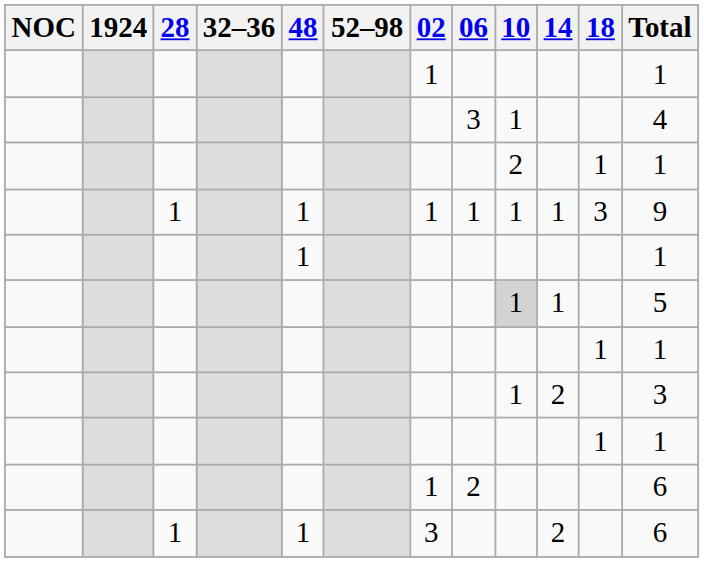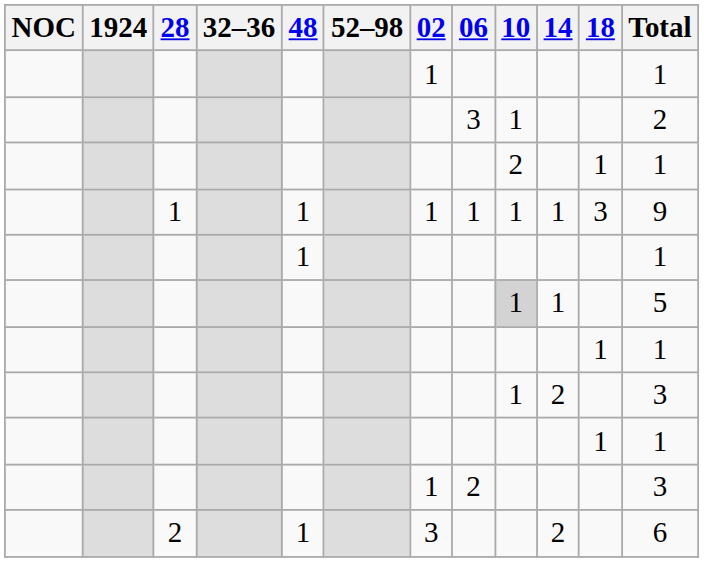row 3 | Total: 4 -> 2
row 11 | Total: 6 -> 3
row 12 | 28: 1 -> 2
